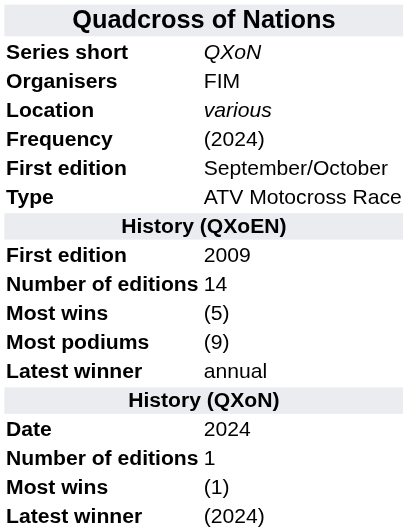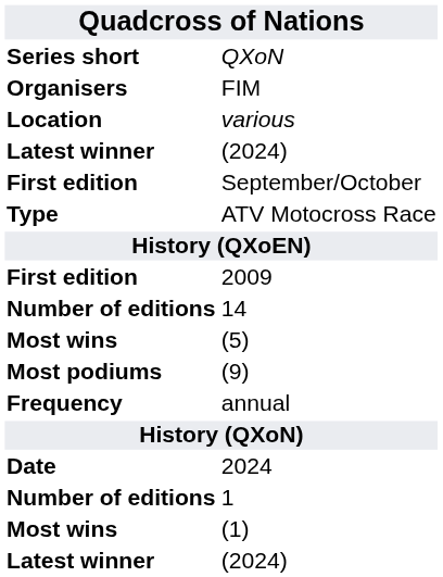row 5 | column 1: Frequency -> Latest winner
row 13 | column 1: Latest winner -> Frequency
